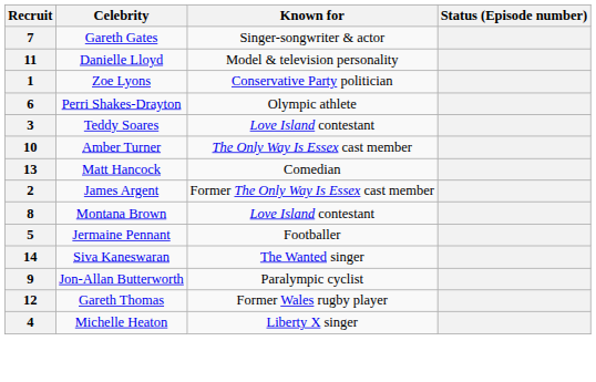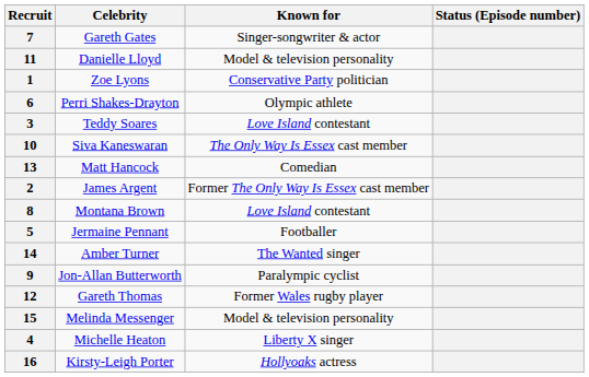10 | Celebrity: Amber Turner -> Siva Kaneswaran
14 | Celebrity: Siva Kaneswaran -> Amber Turner
+ row: 15 | Melinda Messenger | Model & television personality
+ row: 16 | Kirsty-Leigh Porter | Hollyoaks actress
